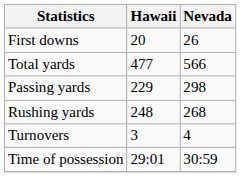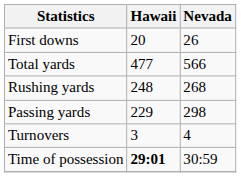rows swapped: Rushing yards <-> Passing yards
Time of possession | Hawaii: normal -> bold
